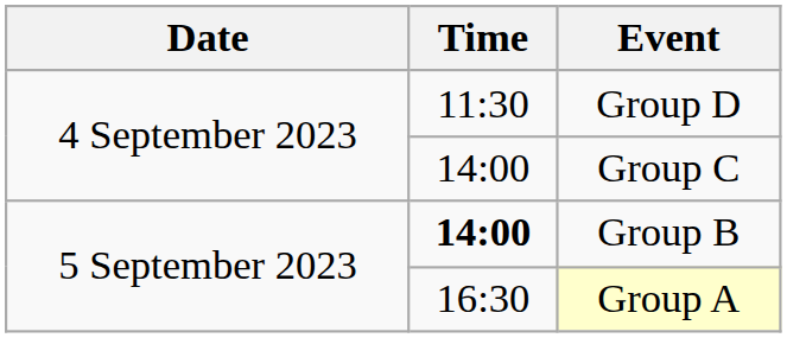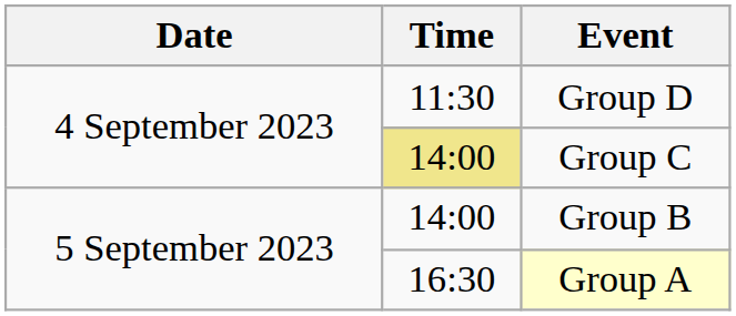Group C | Time: no background -> khaki background
Group B | Time: bold -> normal
